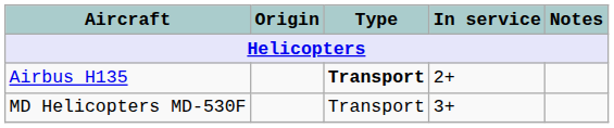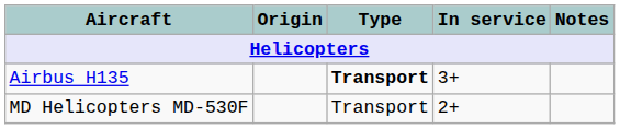Airbus H135 | In service: 2+ -> 3+
MD Helicopters MD-530F | In service: 3+ -> 2+
